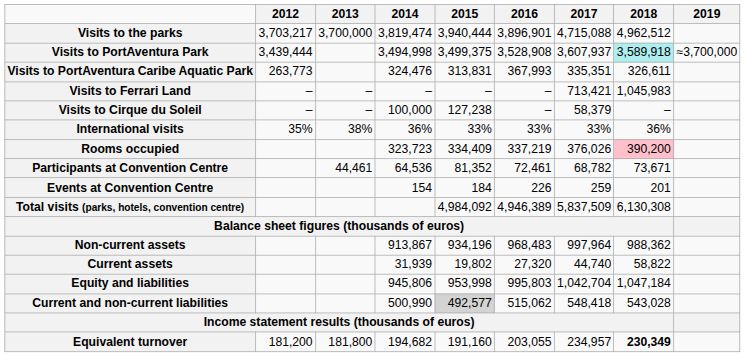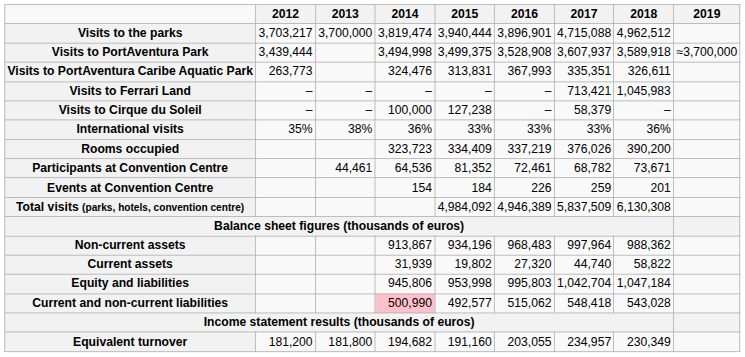Visits to PortAventura Park | 2018: paleturquoise background -> no background
Rooms occupied | 2018: pink background -> no background
Current and non-current liabilities | 2014: no background -> pink background
Current and non-current liabilities | 2015: lightgrey background -> no background
Equivalent turnover | 2018: bold -> normal
